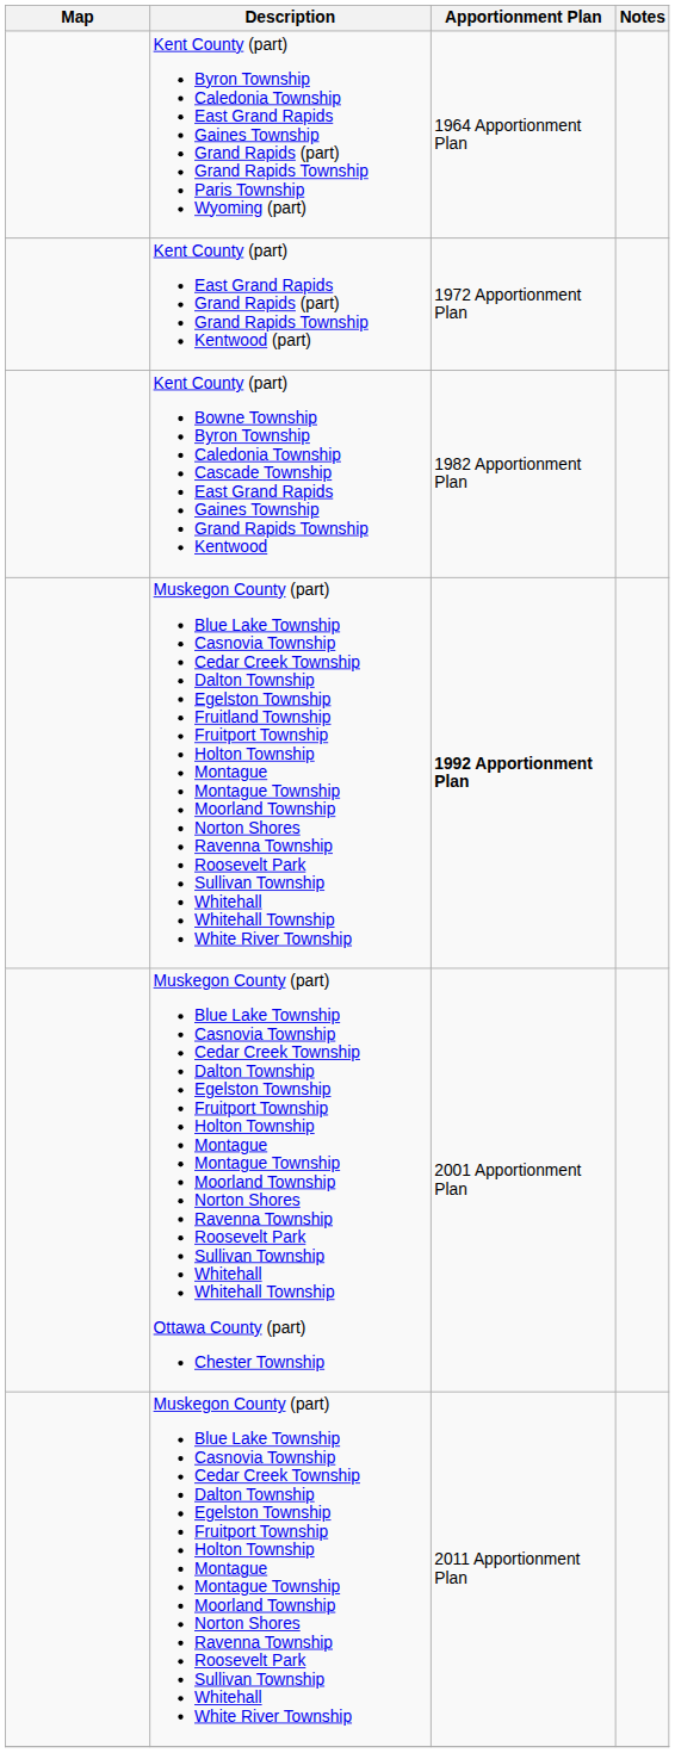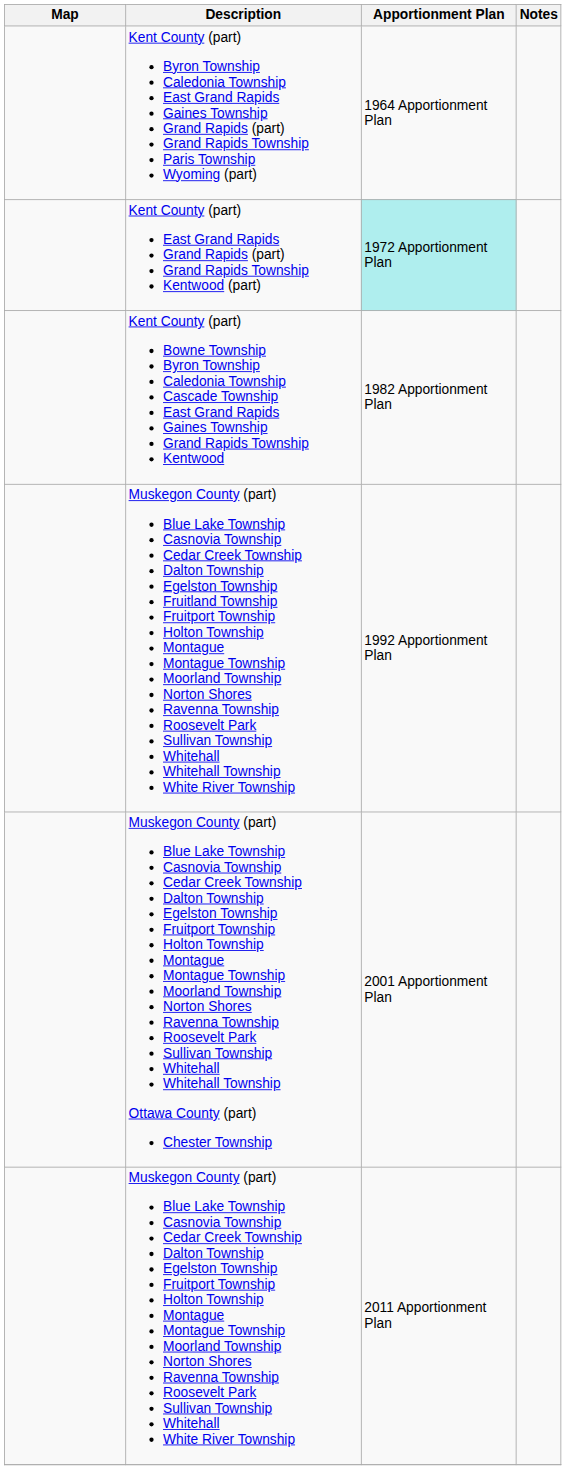row 3 | Apportionment Plan: no background -> paleturquoise background
row 5 | Apportionment Plan: bold -> normal
